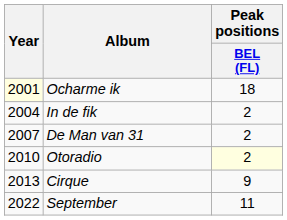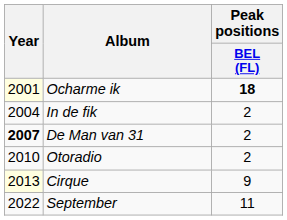Ocharme ik | Peak positions / BEL (FL): normal -> bold
De Man van 31 | Year: normal -> bold
Otoradio | Peak positions / BEL (FL): lightyellow background -> no background
Cirque | Year: no background -> lightyellow background
